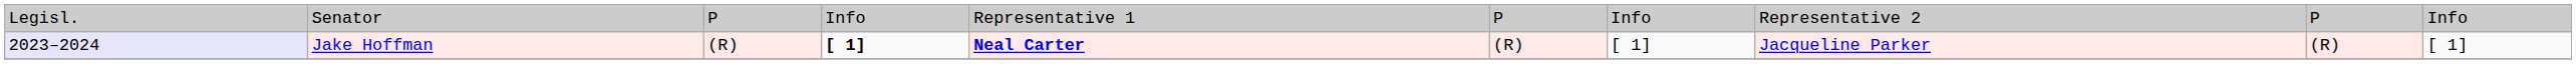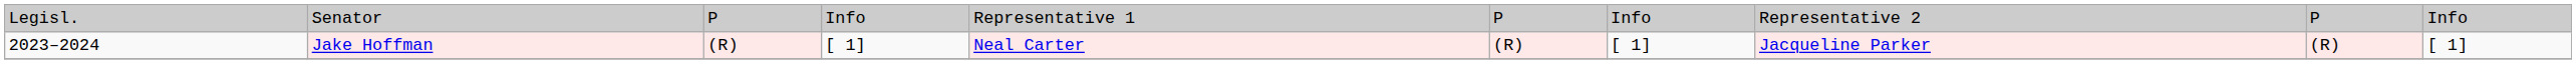Jake Hoffman | column 1: lavender background -> no background
Jake Hoffman | column 4: bold -> normal
Jake Hoffman | column 5: bold -> normal
